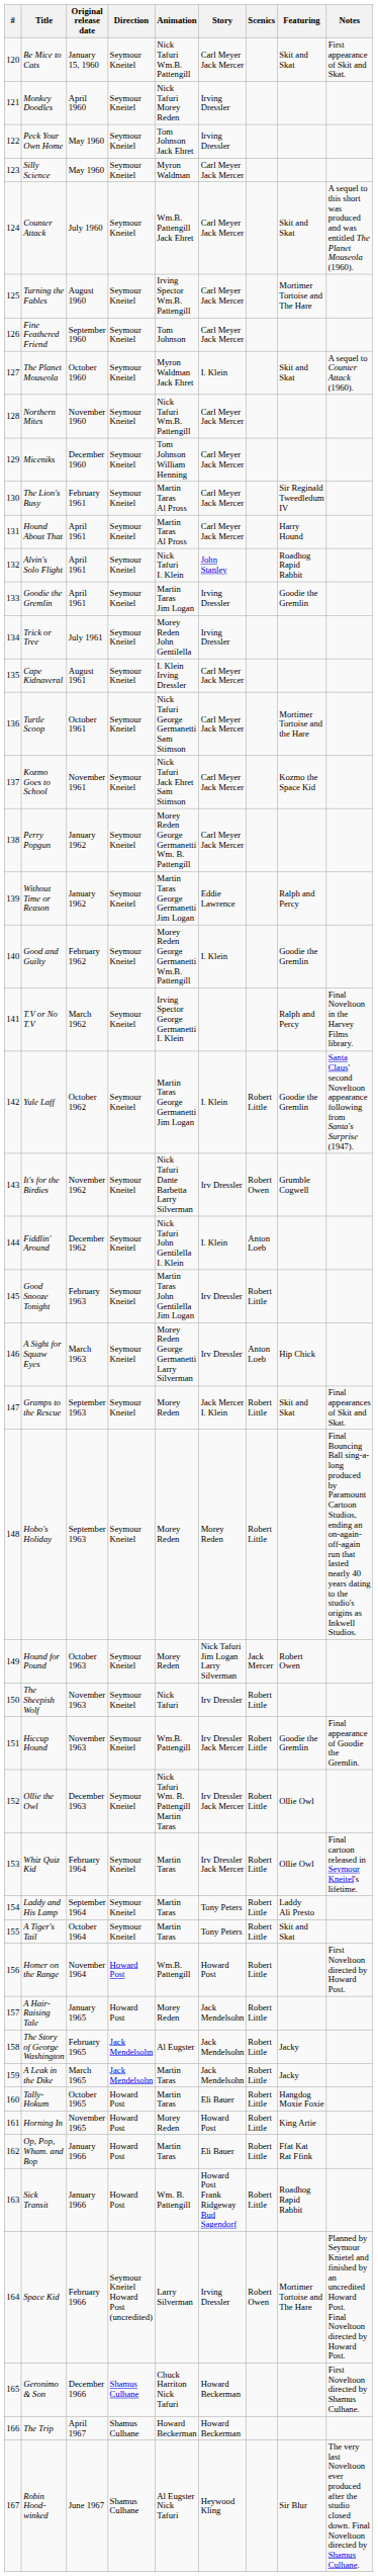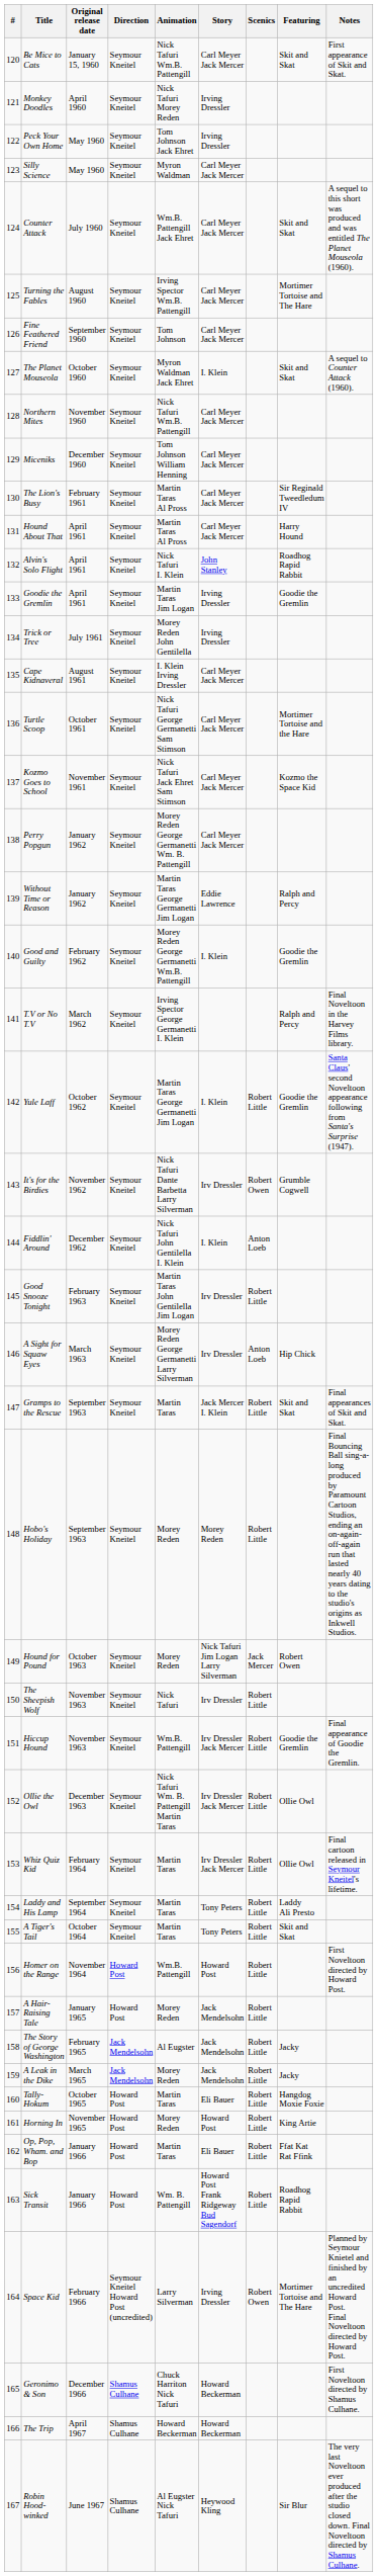Gramps to the Rescue | Animation: Morey Reden -> Martin Taras
A Leak in the Dike | Animation: Martin Taras -> Morey Reden
